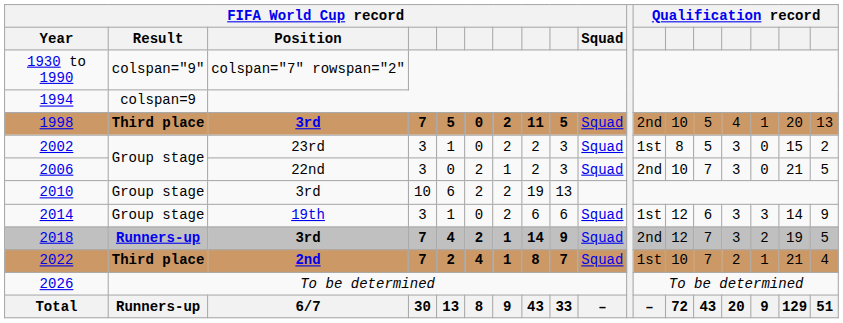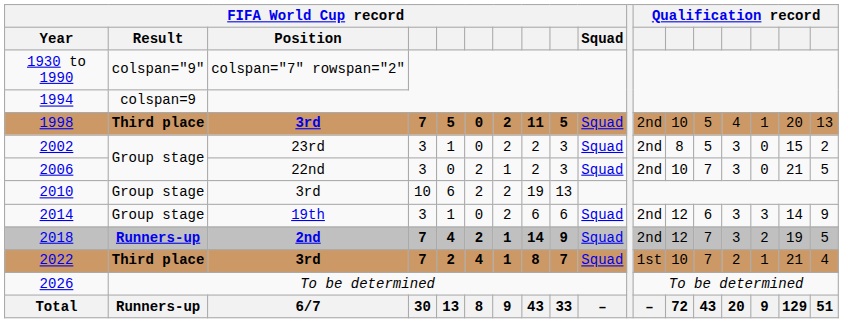2002 | column 12: 1st -> 2nd
2014 | column 12: 1st -> 2nd
2018 | FIFA World Cup record / Position: 3rd -> 2nd
2022 | FIFA World Cup record / Position: 2nd -> 3rd
